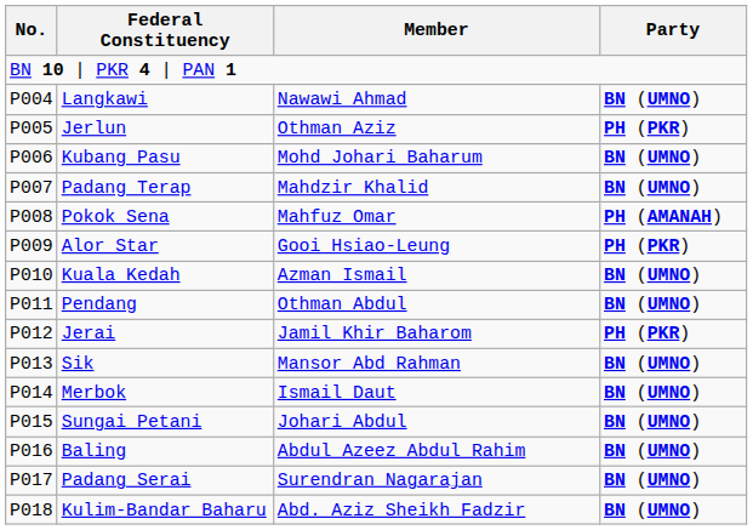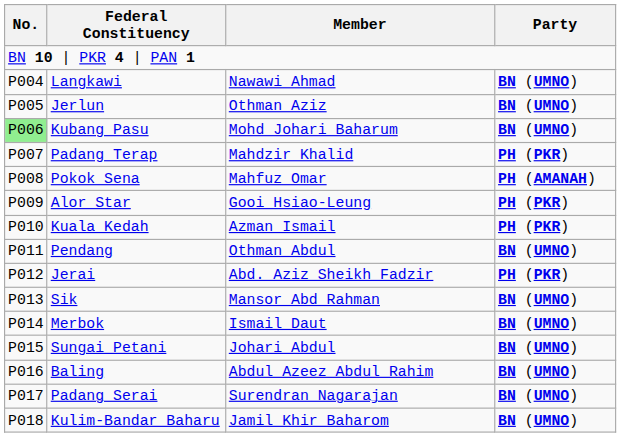Jerlun | Party: PH (PKR) -> BN (UMNO)
Kubang Pasu | No.: no background -> lightgreen background
Padang Terap | Party: BN (UMNO) -> PH (PKR)
Kuala Kedah | Party: BN (UMNO) -> PH (PKR)
Jerai | Member: Jamil Khir Baharom -> Abd. Aziz Sheikh Fadzir
Kulim-Bandar Baharu | Member: Abd. Aziz Sheikh Fadzir -> Jamil Khir Baharom
